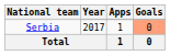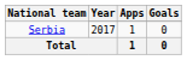2017 | Goals: lightsalmon background -> no background
